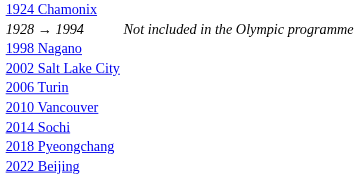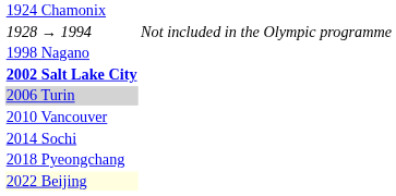2002 Salt Lake City | column 1: normal -> bold
2006 Turin | column 1: no background -> lightgrey background
2022 Beijing | column 1: no background -> lightyellow background
